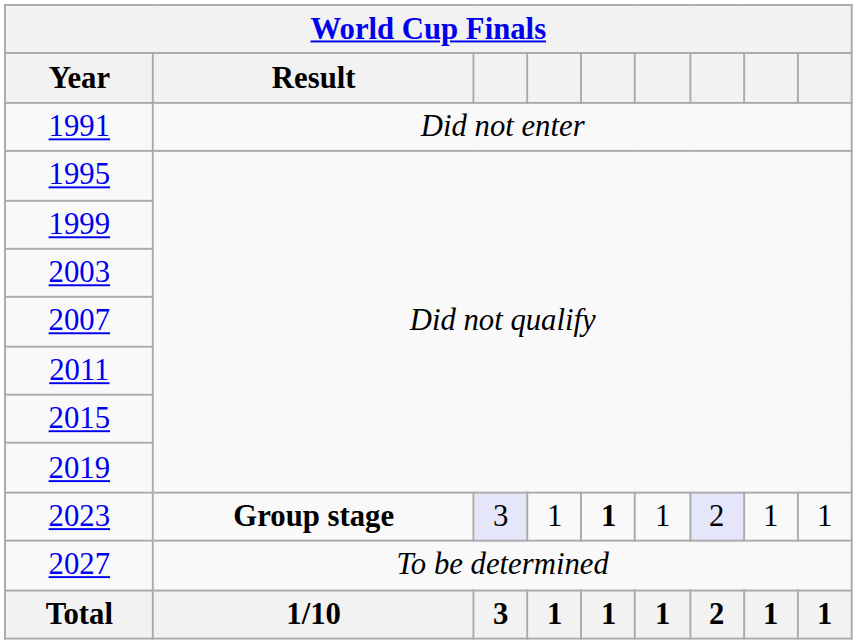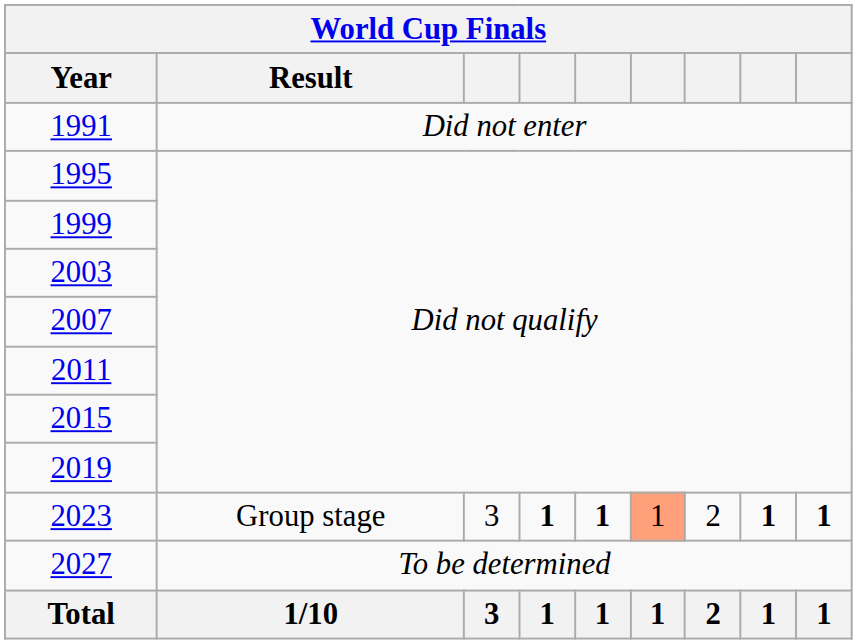2023 | Result: bold -> normal
2023 | column 3: lavender background -> no background
2023 | column 4: normal -> bold
2023 | column 6: no background -> lightsalmon background
2023 | column 7: lavender background -> no background
2023 | column 8: normal -> bold
2023 | column 9: normal -> bold
